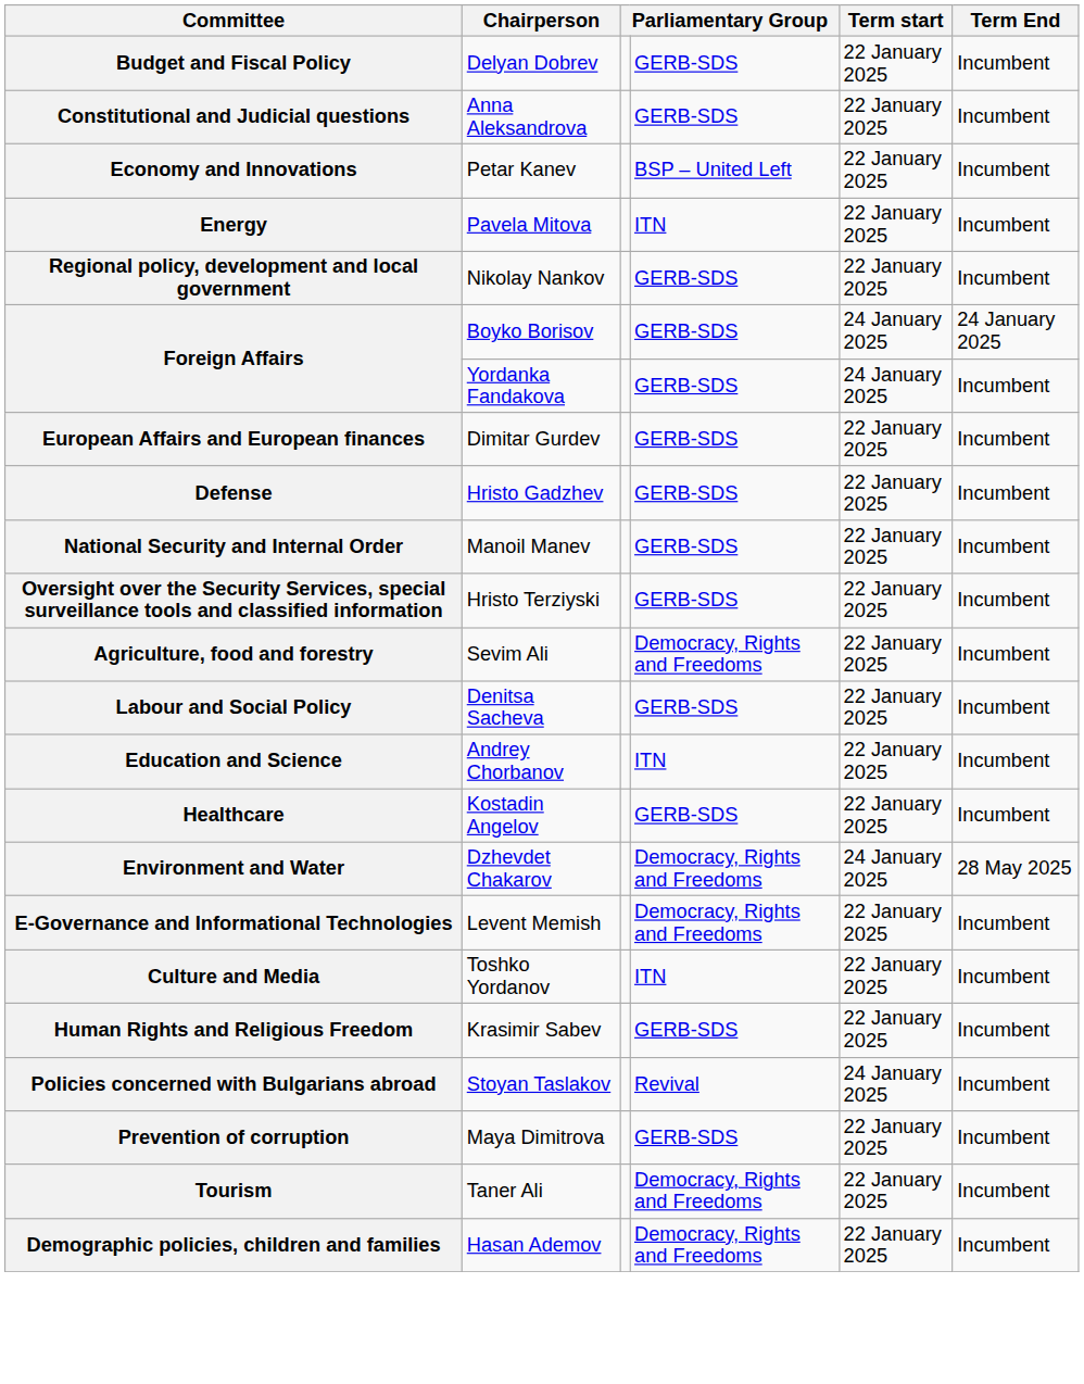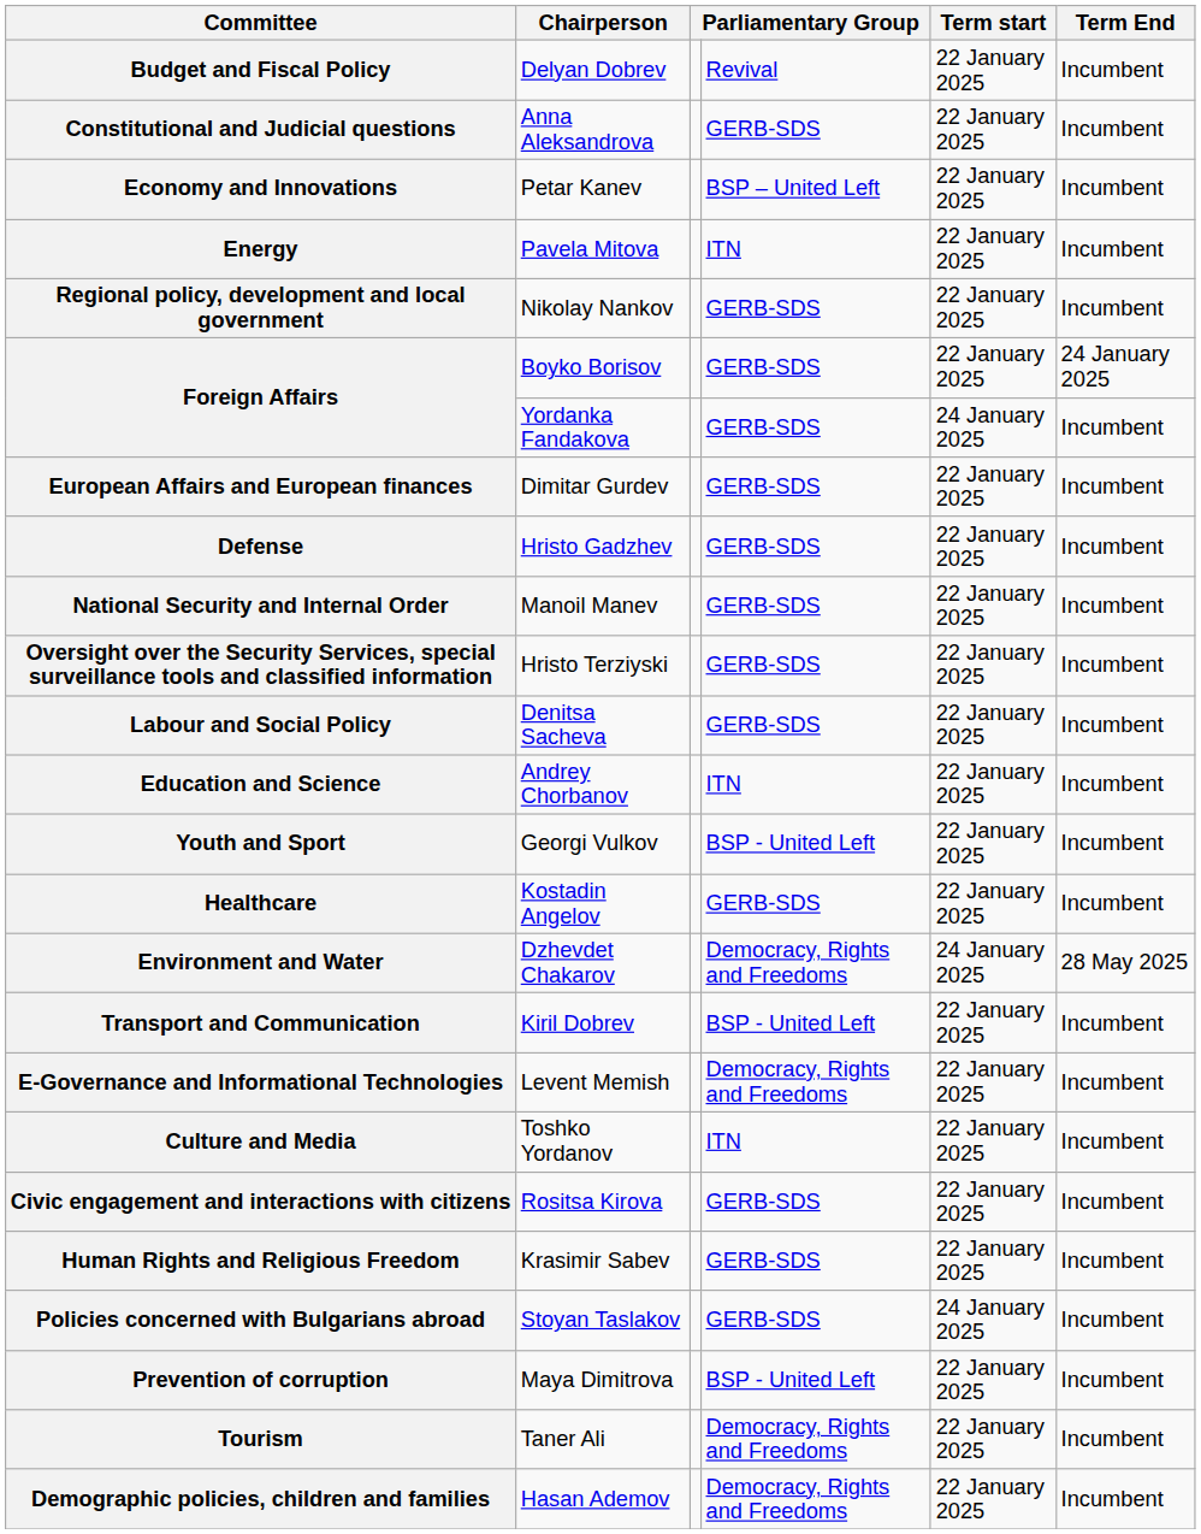Delyan Dobrev | column 4: GERB-SDS -> Revival
Boyko Borisov | Term start: 24 January 2025 -> 22 January 2025
- row: Agriculture, food and forestry | Sevim Ali | Democracy, Rights and Freedoms | 22 January 2025 | Incumbent
+ row: Youth and Sport | Georgi Vulkov | BSP - United Left | 22 January 2025 | Incumbent
+ row: Transport and Communication | Kiril Dobrev | BSP - United Left | 22 January 2025 | Incumbent
+ row: Civic engagement and interactions with citizens | Rositsa Kirova | GERB-SDS | 22 January 2025 | Incumbent
Stoyan Taslakov | column 4: Revival -> GERB-SDS
Maya Dimitrova | column 4: GERB-SDS -> BSP - United Left
